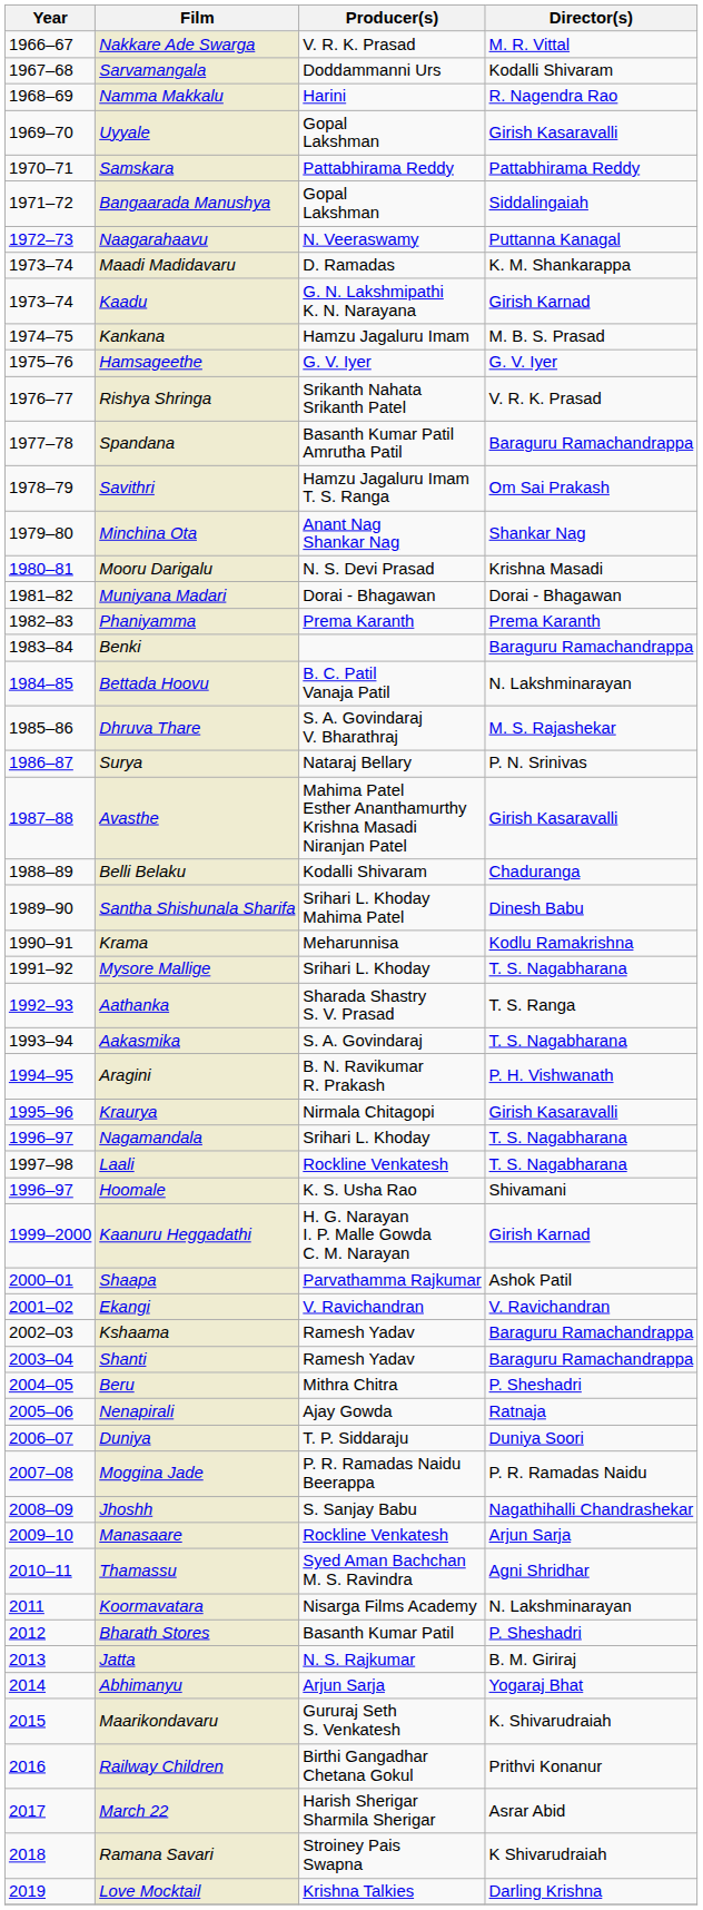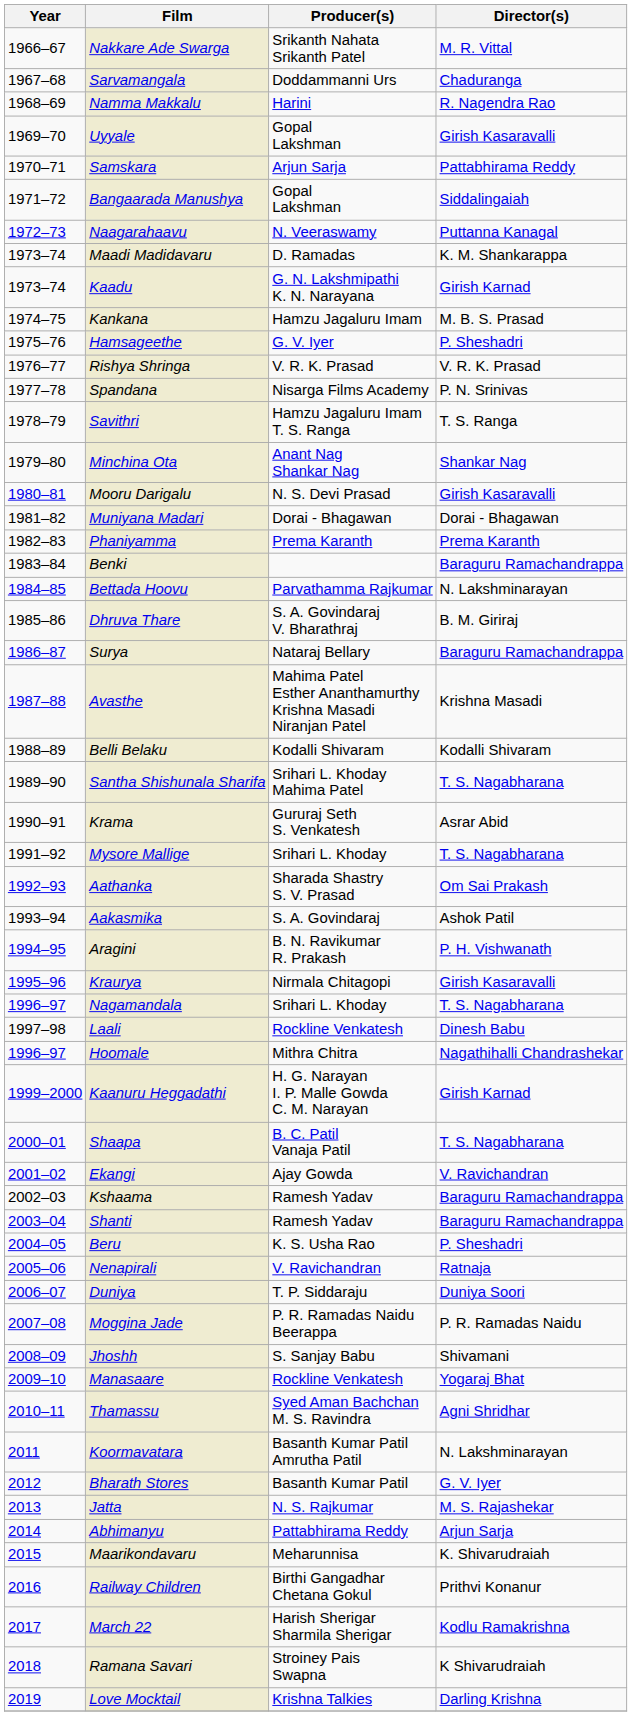Nakkare Ade Swarga | Producer(s): V. R. K. Prasad -> Srikanth Nahata Srikanth Patel
Sarvamangala | Director(s): Kodalli Shivaram -> Chaduranga
Samskara | Producer(s): Pattabhirama Reddy -> Arjun Sarja
Hamsageethe | Director(s): G. V. Iyer -> P. Sheshadri
Rishya Shringa | Producer(s): Srikanth Nahata Srikanth Patel -> V. R. K. Prasad
Spandana | Producer(s): Basanth Kumar Patil Amrutha Patil -> Nisarga Films Academy
Spandana | Director(s): Baraguru Ramachandrappa -> P. N. Srinivas
Savithri | Director(s): Om Sai Prakash -> T. S. Ranga
Mooru Darigalu | Director(s): Krishna Masadi -> Girish Kasaravalli
Bettada Hoovu | Producer(s): B. C. Patil Vanaja Patil -> Parvathamma Rajkumar
Dhruva Thare | Director(s): M. S. Rajashekar -> B. M. Giriraj
Surya | Director(s): P. N. Srinivas -> Baraguru Ramachandrappa
Avasthe | Director(s): Girish Kasaravalli -> Krishna Masadi
Belli Belaku | Director(s): Chaduranga -> Kodalli Shivaram
Santha Shishunala Sharifa | Director(s): Dinesh Babu -> T. S. Nagabharana
Krama | Producer(s): Meharunnisa -> Gururaj Seth S. Venkatesh
Krama | Director(s): Kodlu Ramakrishna -> Asrar Abid
Aathanka | Director(s): T. S. Ranga -> Om Sai Prakash
Aakasmika | Director(s): T. S. Nagabharana -> Ashok Patil
Laali | Director(s): T. S. Nagabharana -> Dinesh Babu
Hoomale | Producer(s): K. S. Usha Rao -> Mithra Chitra
Hoomale | Director(s): Shivamani -> Nagathihalli Chandrashekar
Shaapa | Producer(s): Parvathamma Rajkumar -> B. C. Patil Vanaja Patil
Shaapa | Director(s): Ashok Patil -> T. S. Nagabharana
Ekangi | Producer(s): V. Ravichandran -> Ajay Gowda
Beru | Producer(s): Mithra Chitra -> K. S. Usha Rao
Nenapirali | Producer(s): Ajay Gowda -> V. Ravichandran
Jhoshh | Director(s): Nagathihalli Chandrashekar -> Shivamani
Manasaare | Director(s): Arjun Sarja -> Yogaraj Bhat
Koormavatara | Producer(s): Nisarga Films Academy -> Basanth Kumar Patil Amrutha Patil
Bharath Stores | Director(s): P. Sheshadri -> G. V. Iyer
Jatta | Director(s): B. M. Giriraj -> M. S. Rajashekar
Abhimanyu | Producer(s): Arjun Sarja -> Pattabhirama Reddy
Abhimanyu | Director(s): Yogaraj Bhat -> Arjun Sarja
Maarikondavaru | Producer(s): Gururaj Seth S. Venkatesh -> Meharunnisa
March 22 | Director(s): Asrar Abid -> Kodlu Ramakrishna
